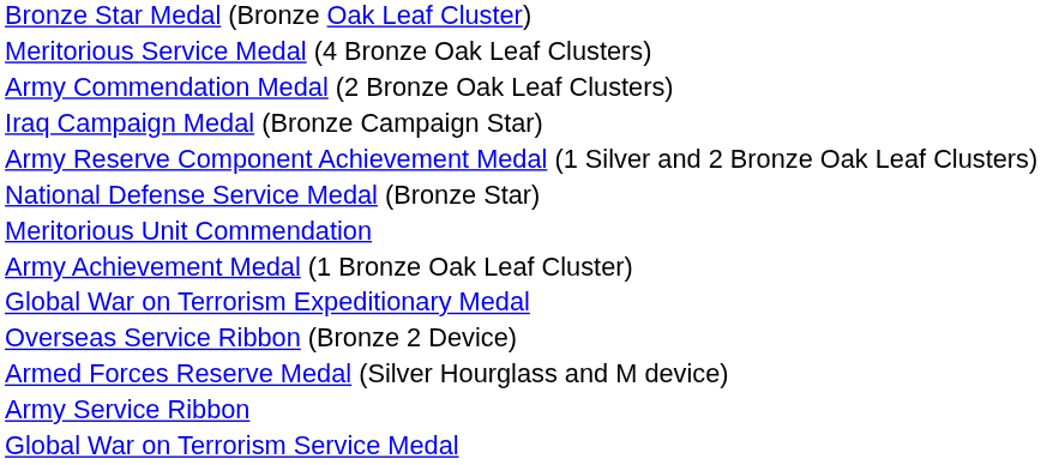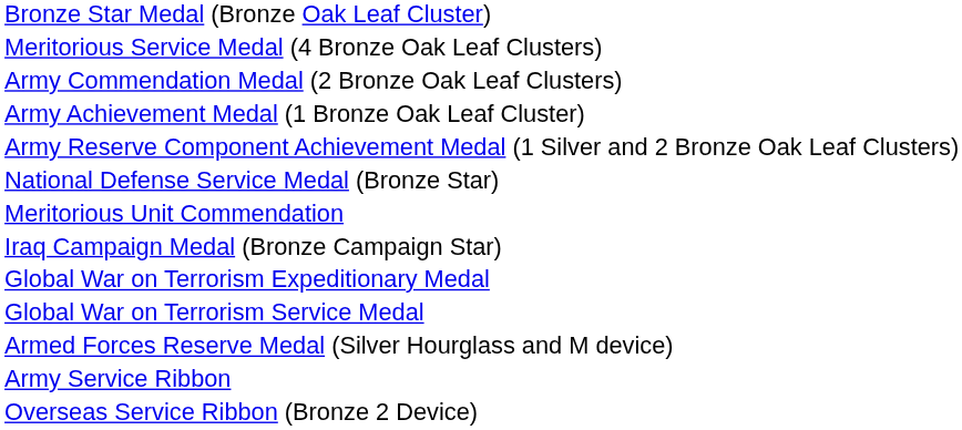row 4 | column 1: Iraq Campaign Medal (Bronze Campaign Star) -> Army Achievement Medal (1 Bronze Oak Leaf Cluster)
row 8 | column 1: Army Achievement Medal (1 Bronze Oak Leaf Cluster) -> Iraq Campaign Medal (Bronze Campaign Star)
row 10 | column 1: Overseas Service Ribbon (Bronze 2 Device) -> Global War on Terrorism Service Medal
row 13 | column 1: Global War on Terrorism Service Medal -> Overseas Service Ribbon (Bronze 2 Device)
